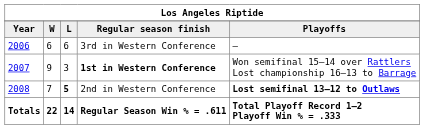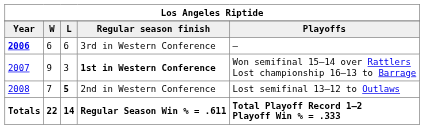3rd in Western Conference | column 1: normal -> bold
2nd in Western Conference | column 5: bold -> normal
